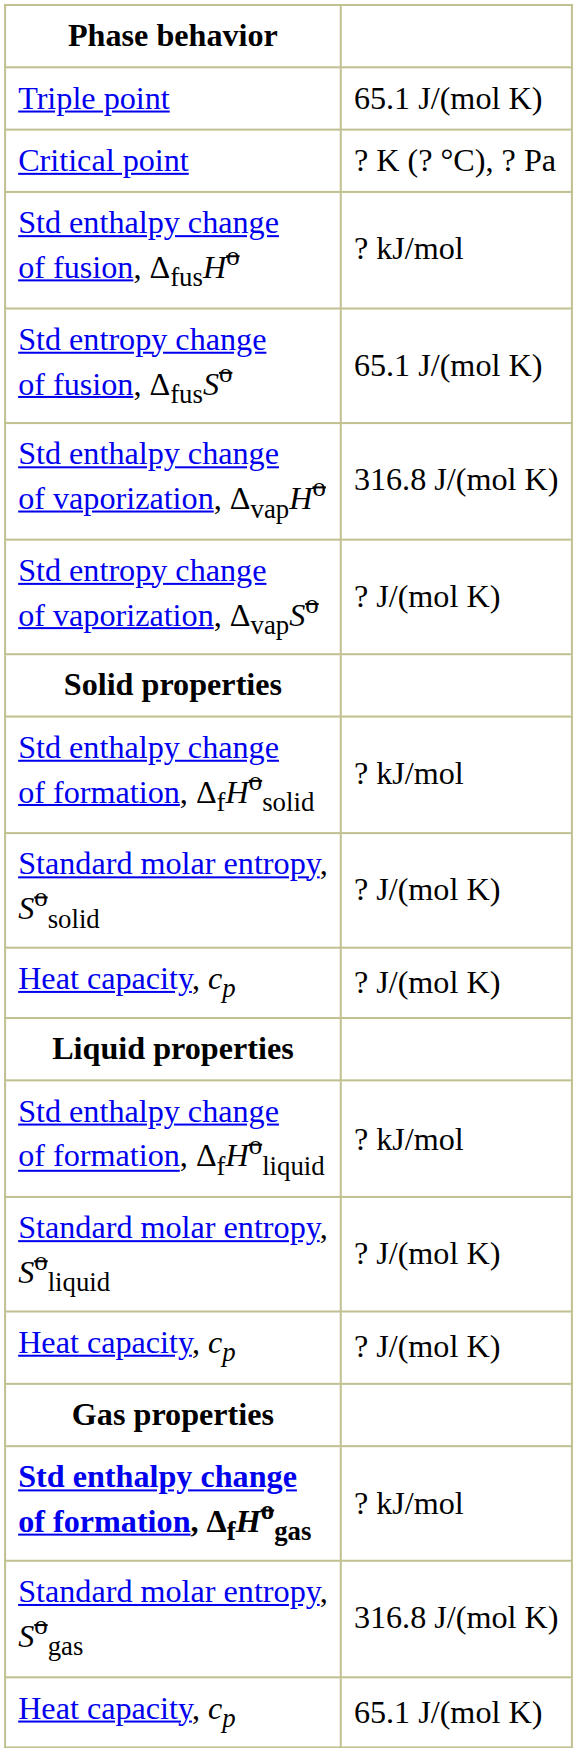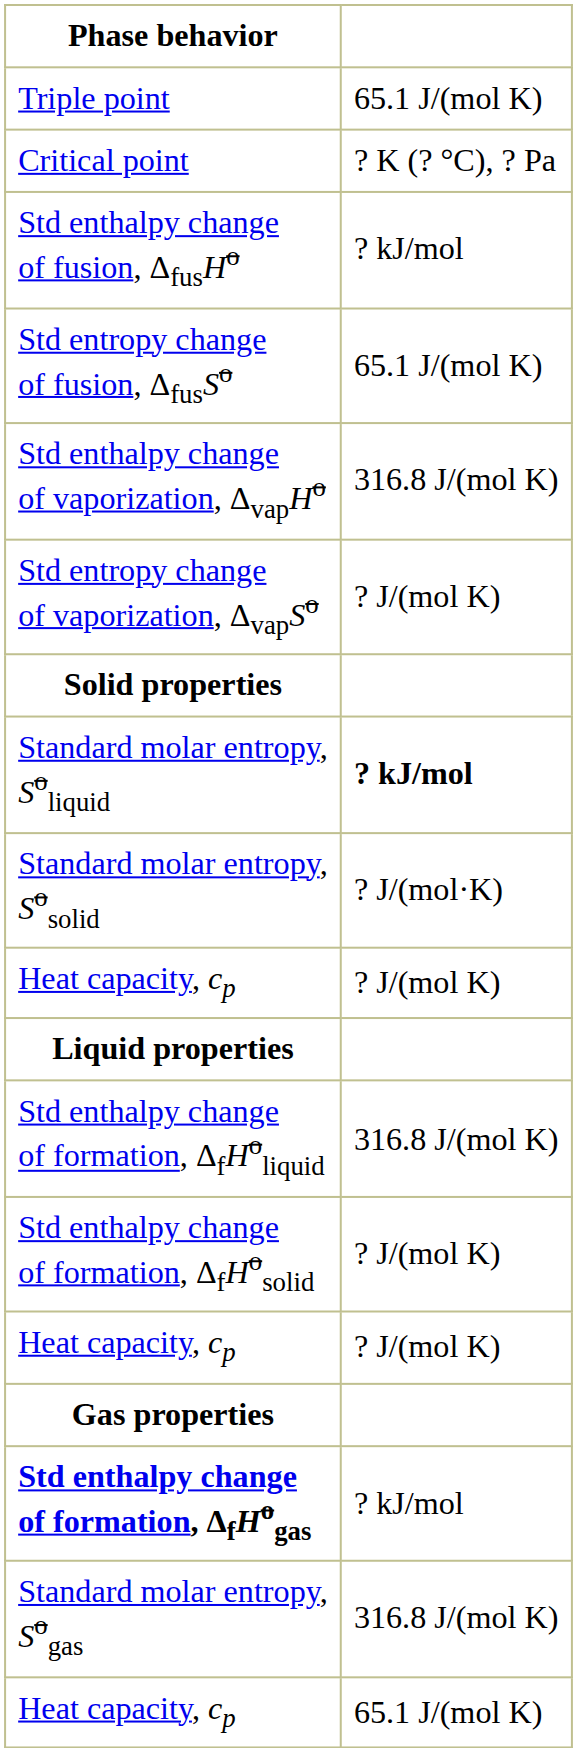row 9 | Phase behavior: Std enthalpy change of formation, ΔfHosolid -> Standard molar entropy, Soliquid
row 9 | column 2: normal -> bold
row 10 | column 2: ? J/(mol K) -> ? J/(mol·K)
row 13 | column 2: ? kJ/mol -> 316.8 J/(mol K)
row 14 | Phase behavior: Standard molar entropy, Soliquid -> Std enthalpy change of formation, ΔfHosolid
